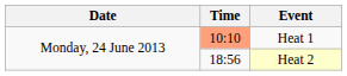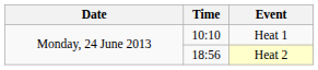Heat 1 | Time: lightsalmon background -> no background
